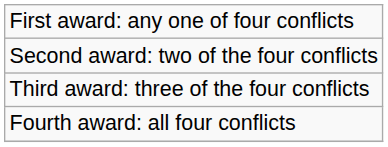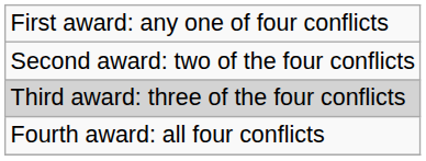row 3 | column 1: no background -> lightgrey background
